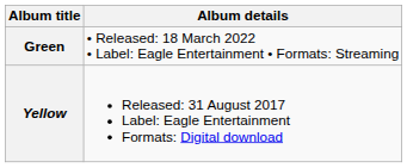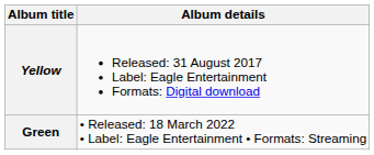rows swapped: Yellow <-> Green
